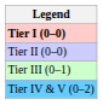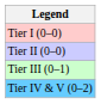row 2 | column 1: bold -> normal
